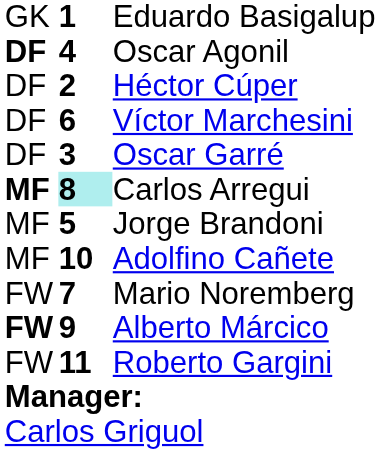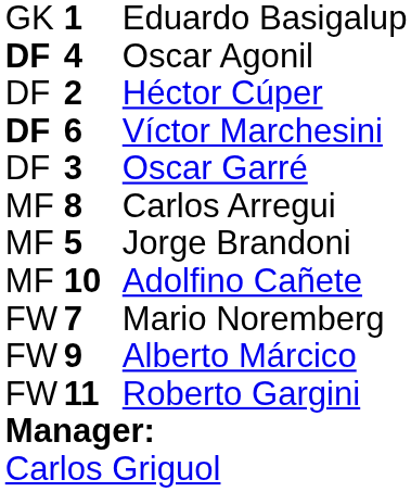Víctor Marchesini | column 1: normal -> bold
Carlos Arregui | column 1: bold -> normal
Carlos Arregui | column 2: paleturquoise background -> no background
Alberto Márcico | column 1: bold -> normal
